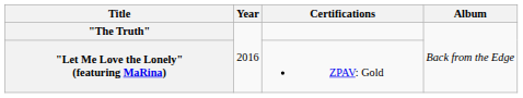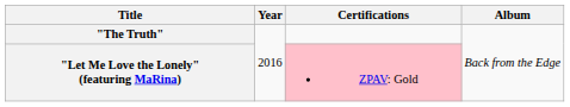"Let Me Love the Lonely" (featuring MaRina) | Certifications: no background -> pink background
